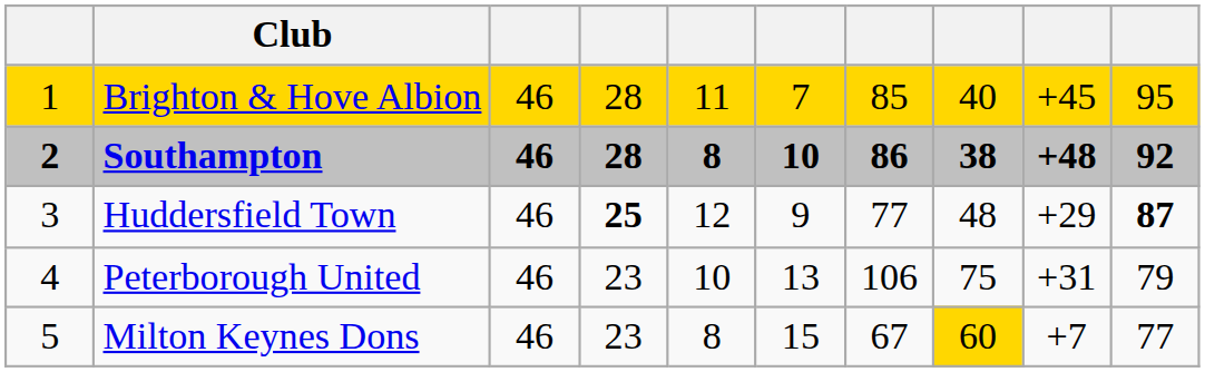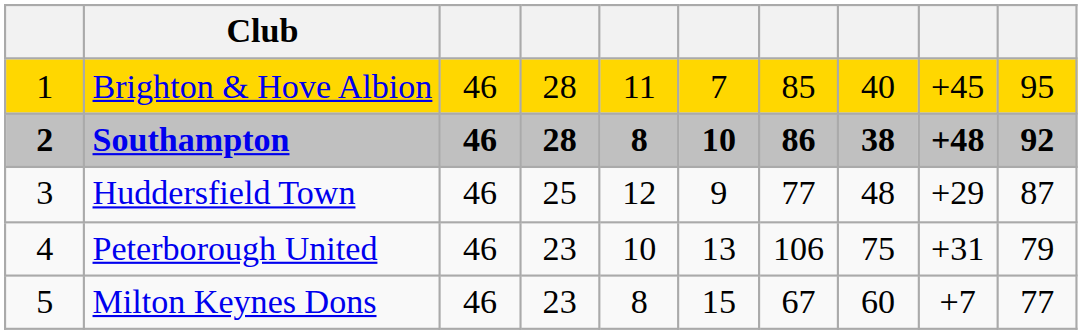Huddersfield Town | column 4: bold -> normal
Huddersfield Town | column 10: bold -> normal
Milton Keynes Dons | column 8: gold background -> no background
